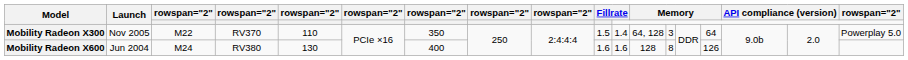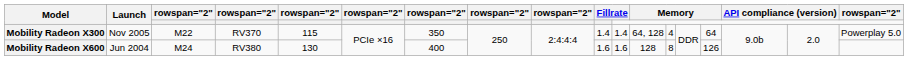Mobility Radeon X300 | column 5: 110 -> 115
Mobility Radeon X300 | column 10: 1.5 -> 1.4
Mobility Radeon X300 | column 13: 3 -> 4
